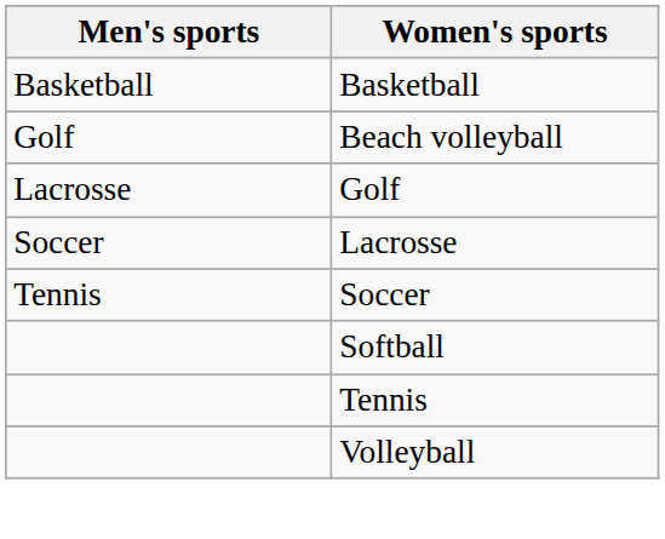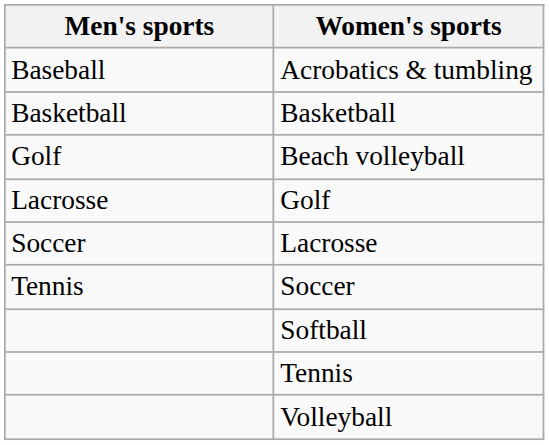+ row: Baseball | Acrobatics & tumbling
